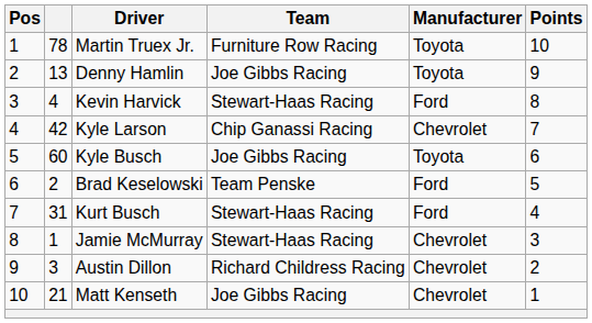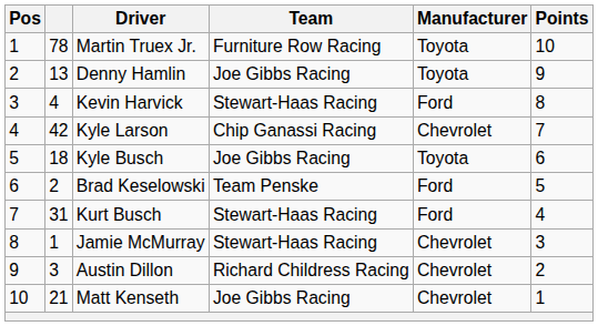Kyle Busch | column 2: 60 -> 18
